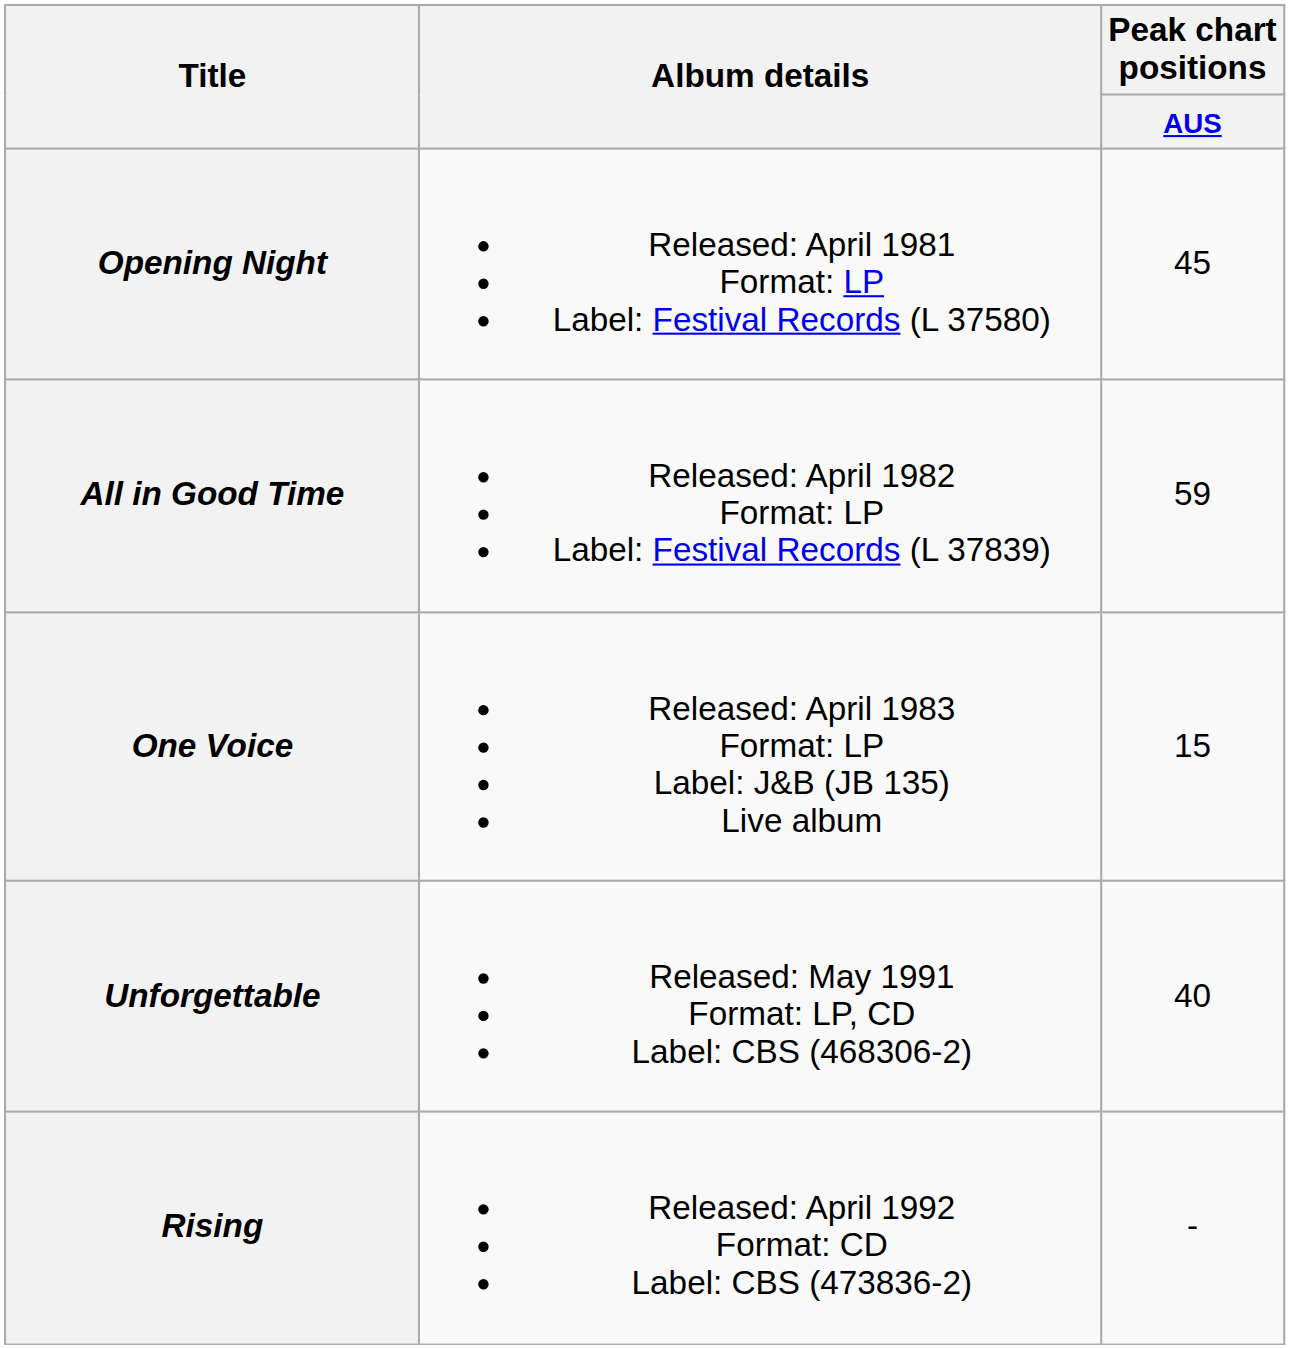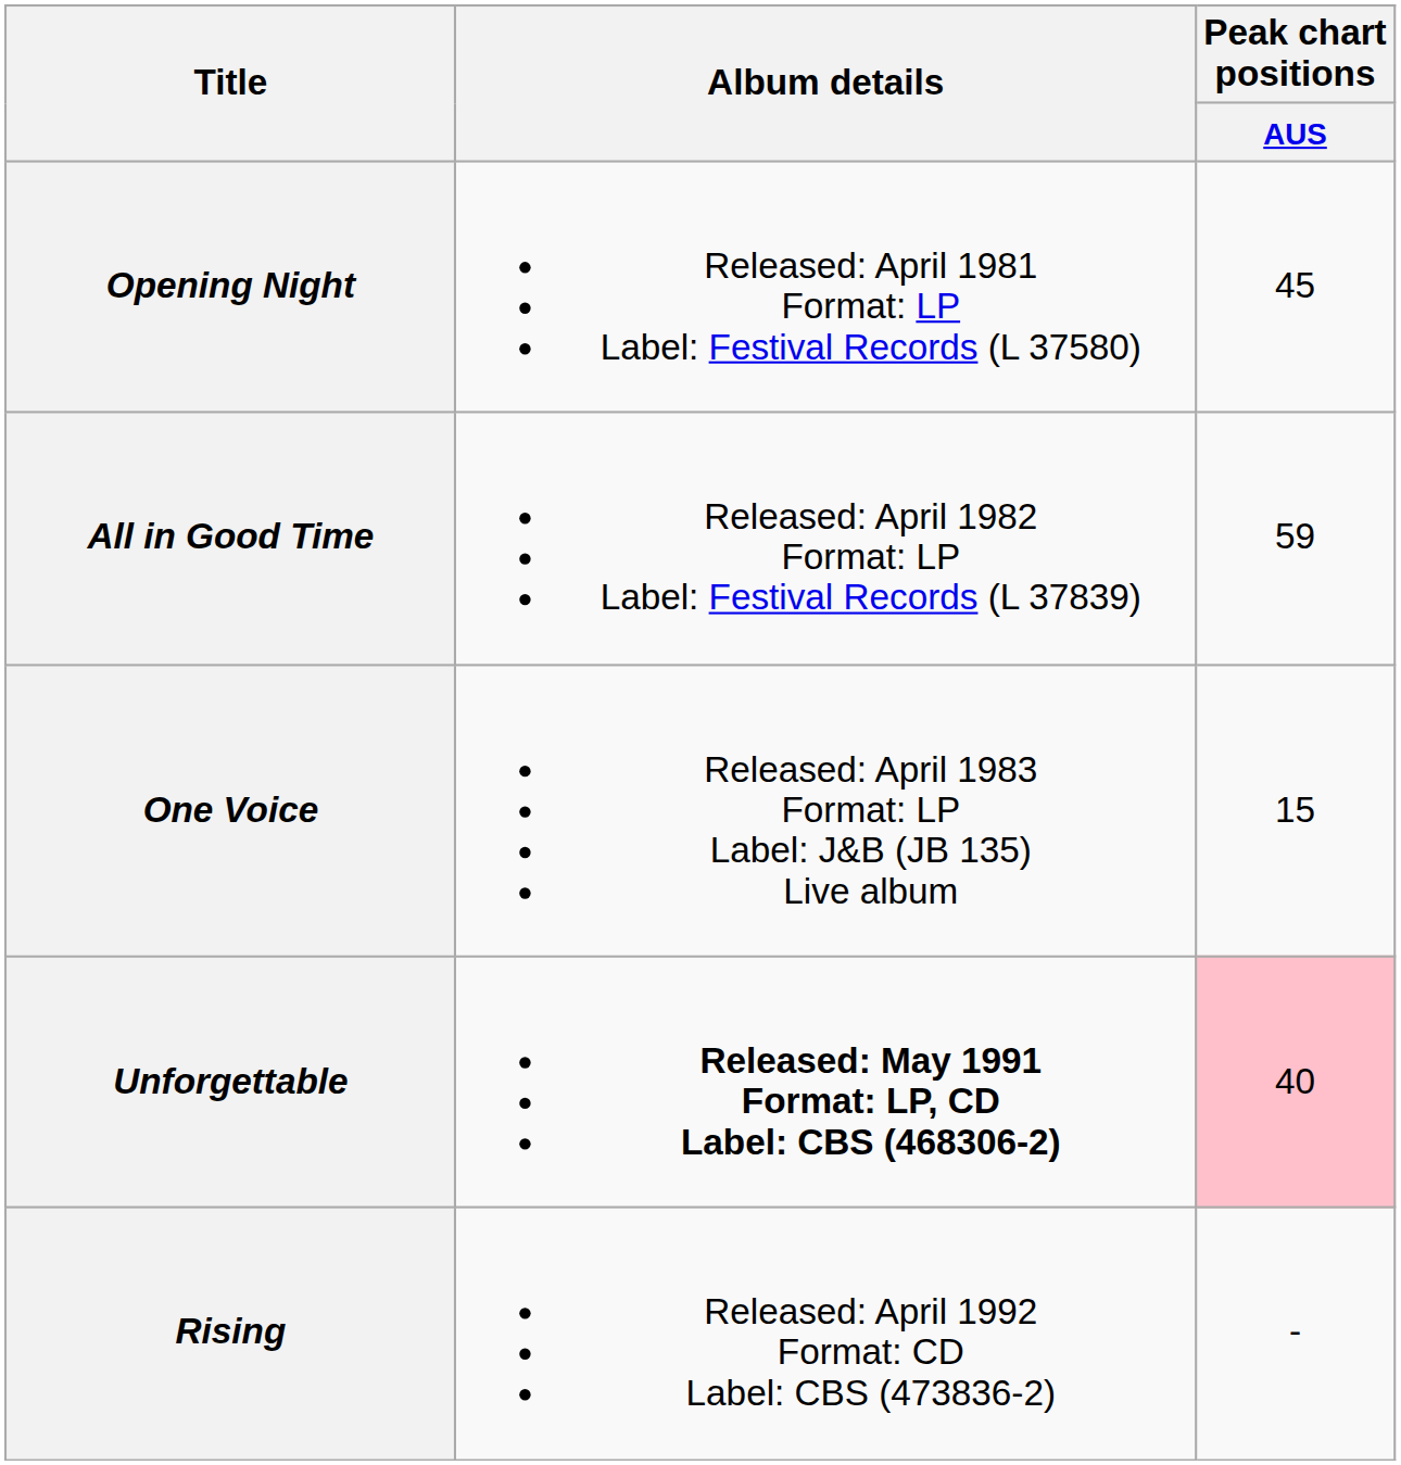Unforgettable | Album details: normal -> bold
Unforgettable | Peak chart positions / AUS: no background -> pink background
